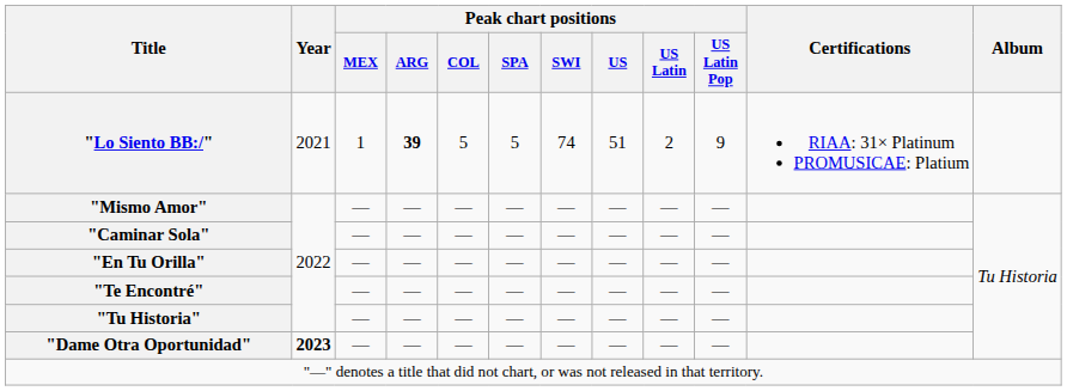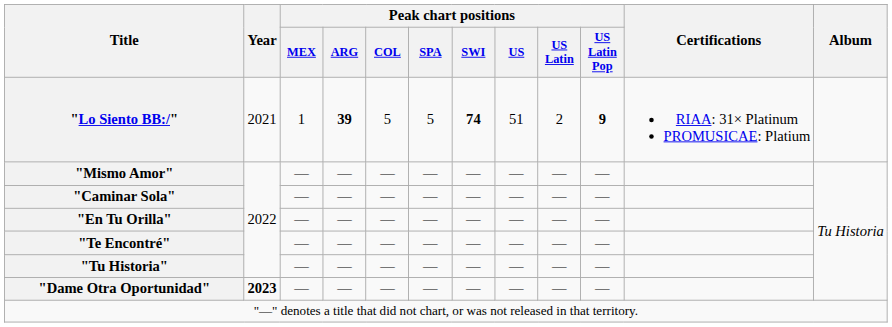"Lo Siento BB:/" | Peak chart positions / SWI: normal -> bold
"Lo Siento BB:/" | Peak chart positions / US Latin Pop: normal -> bold
